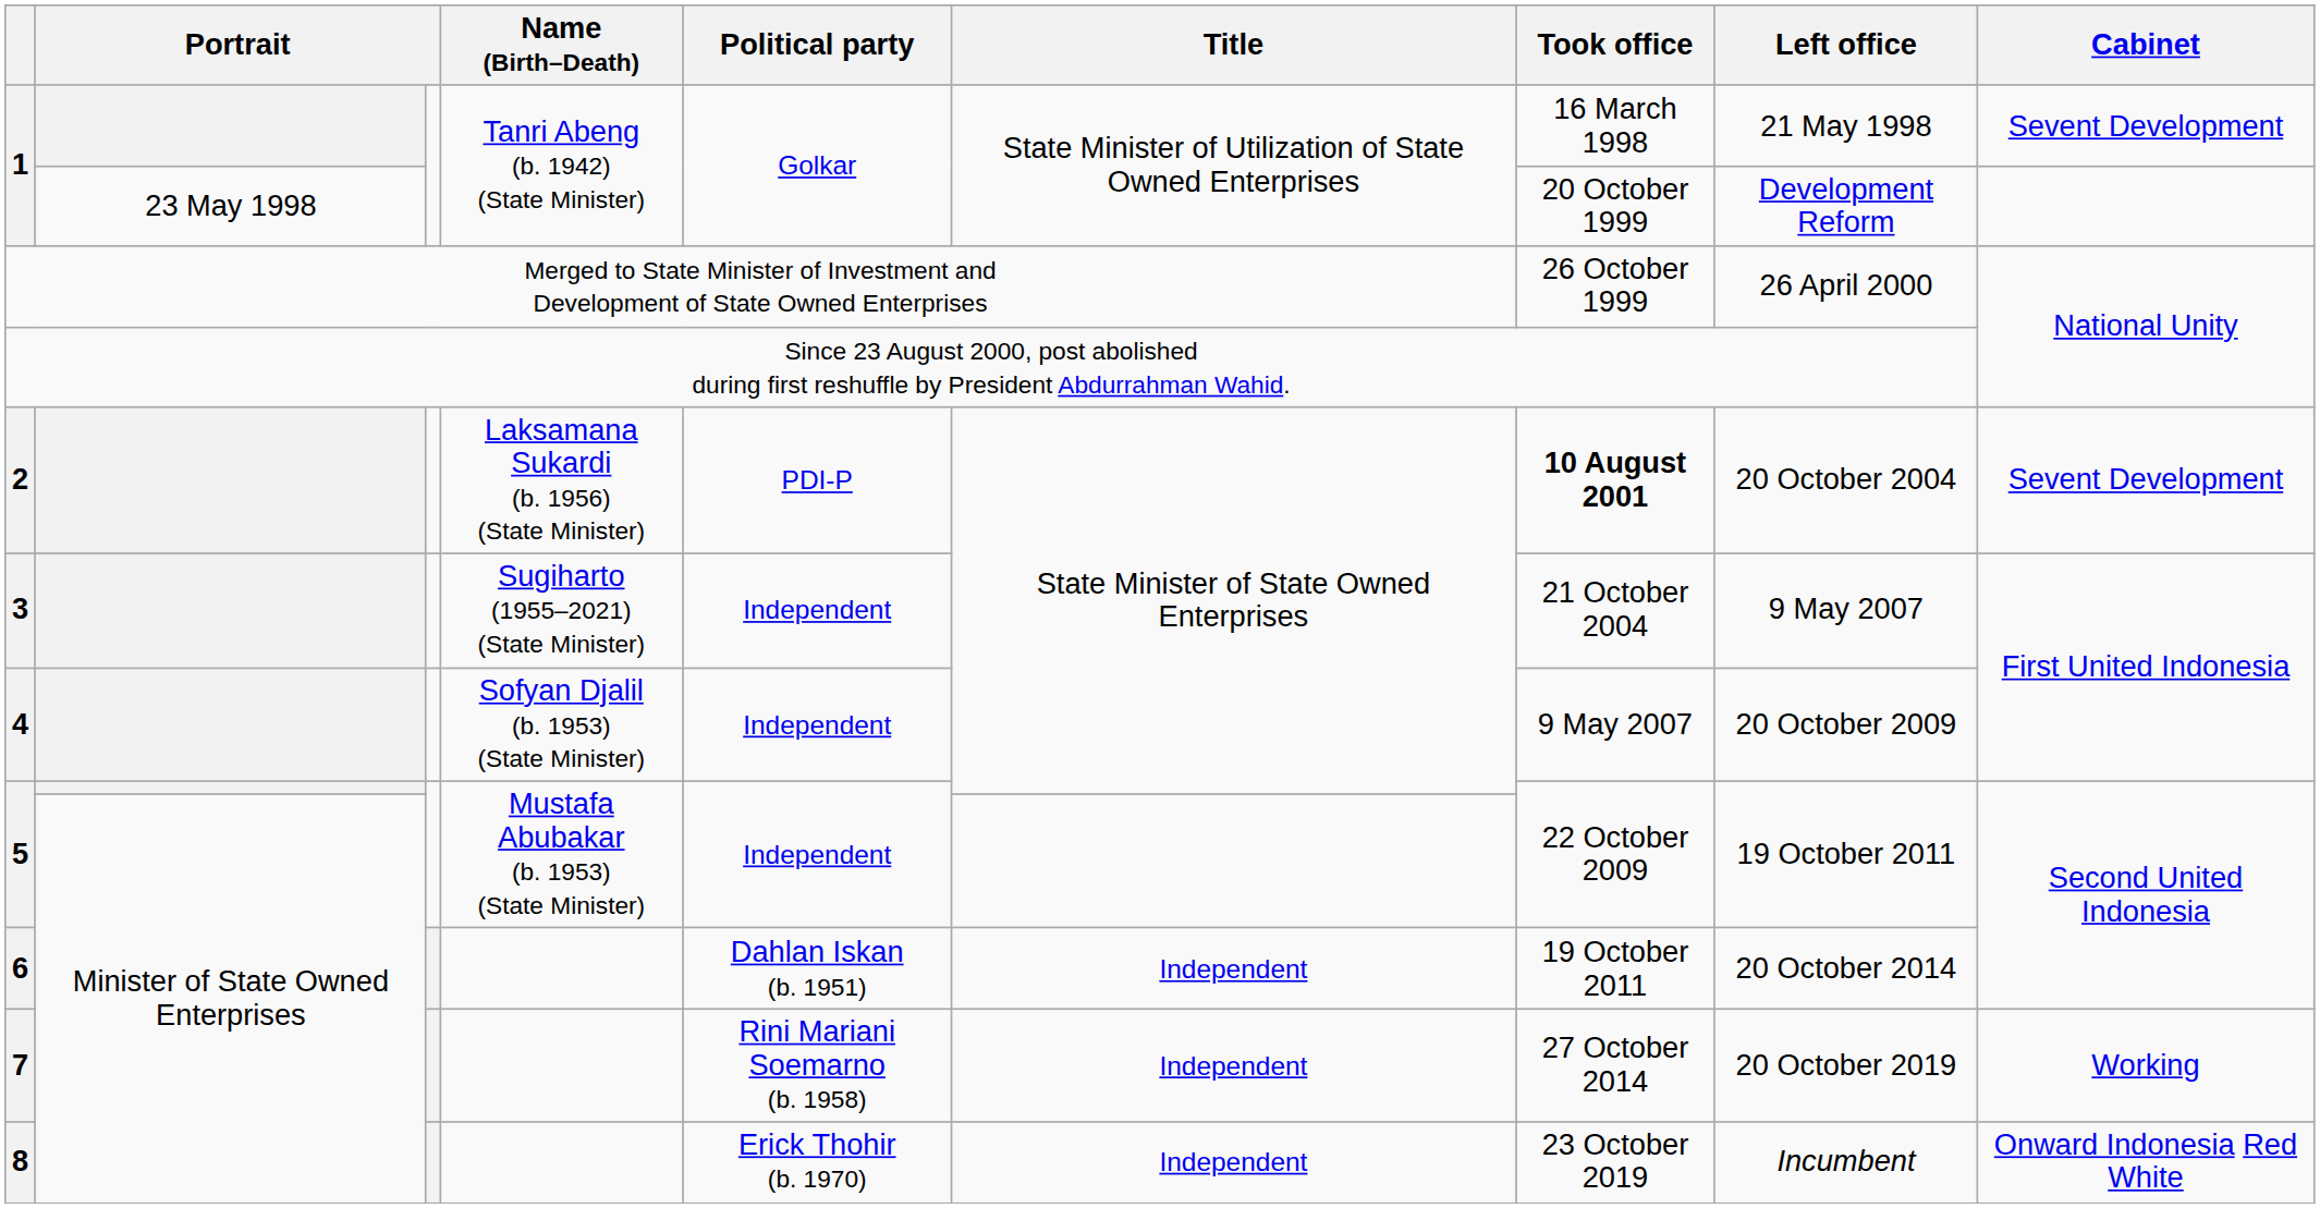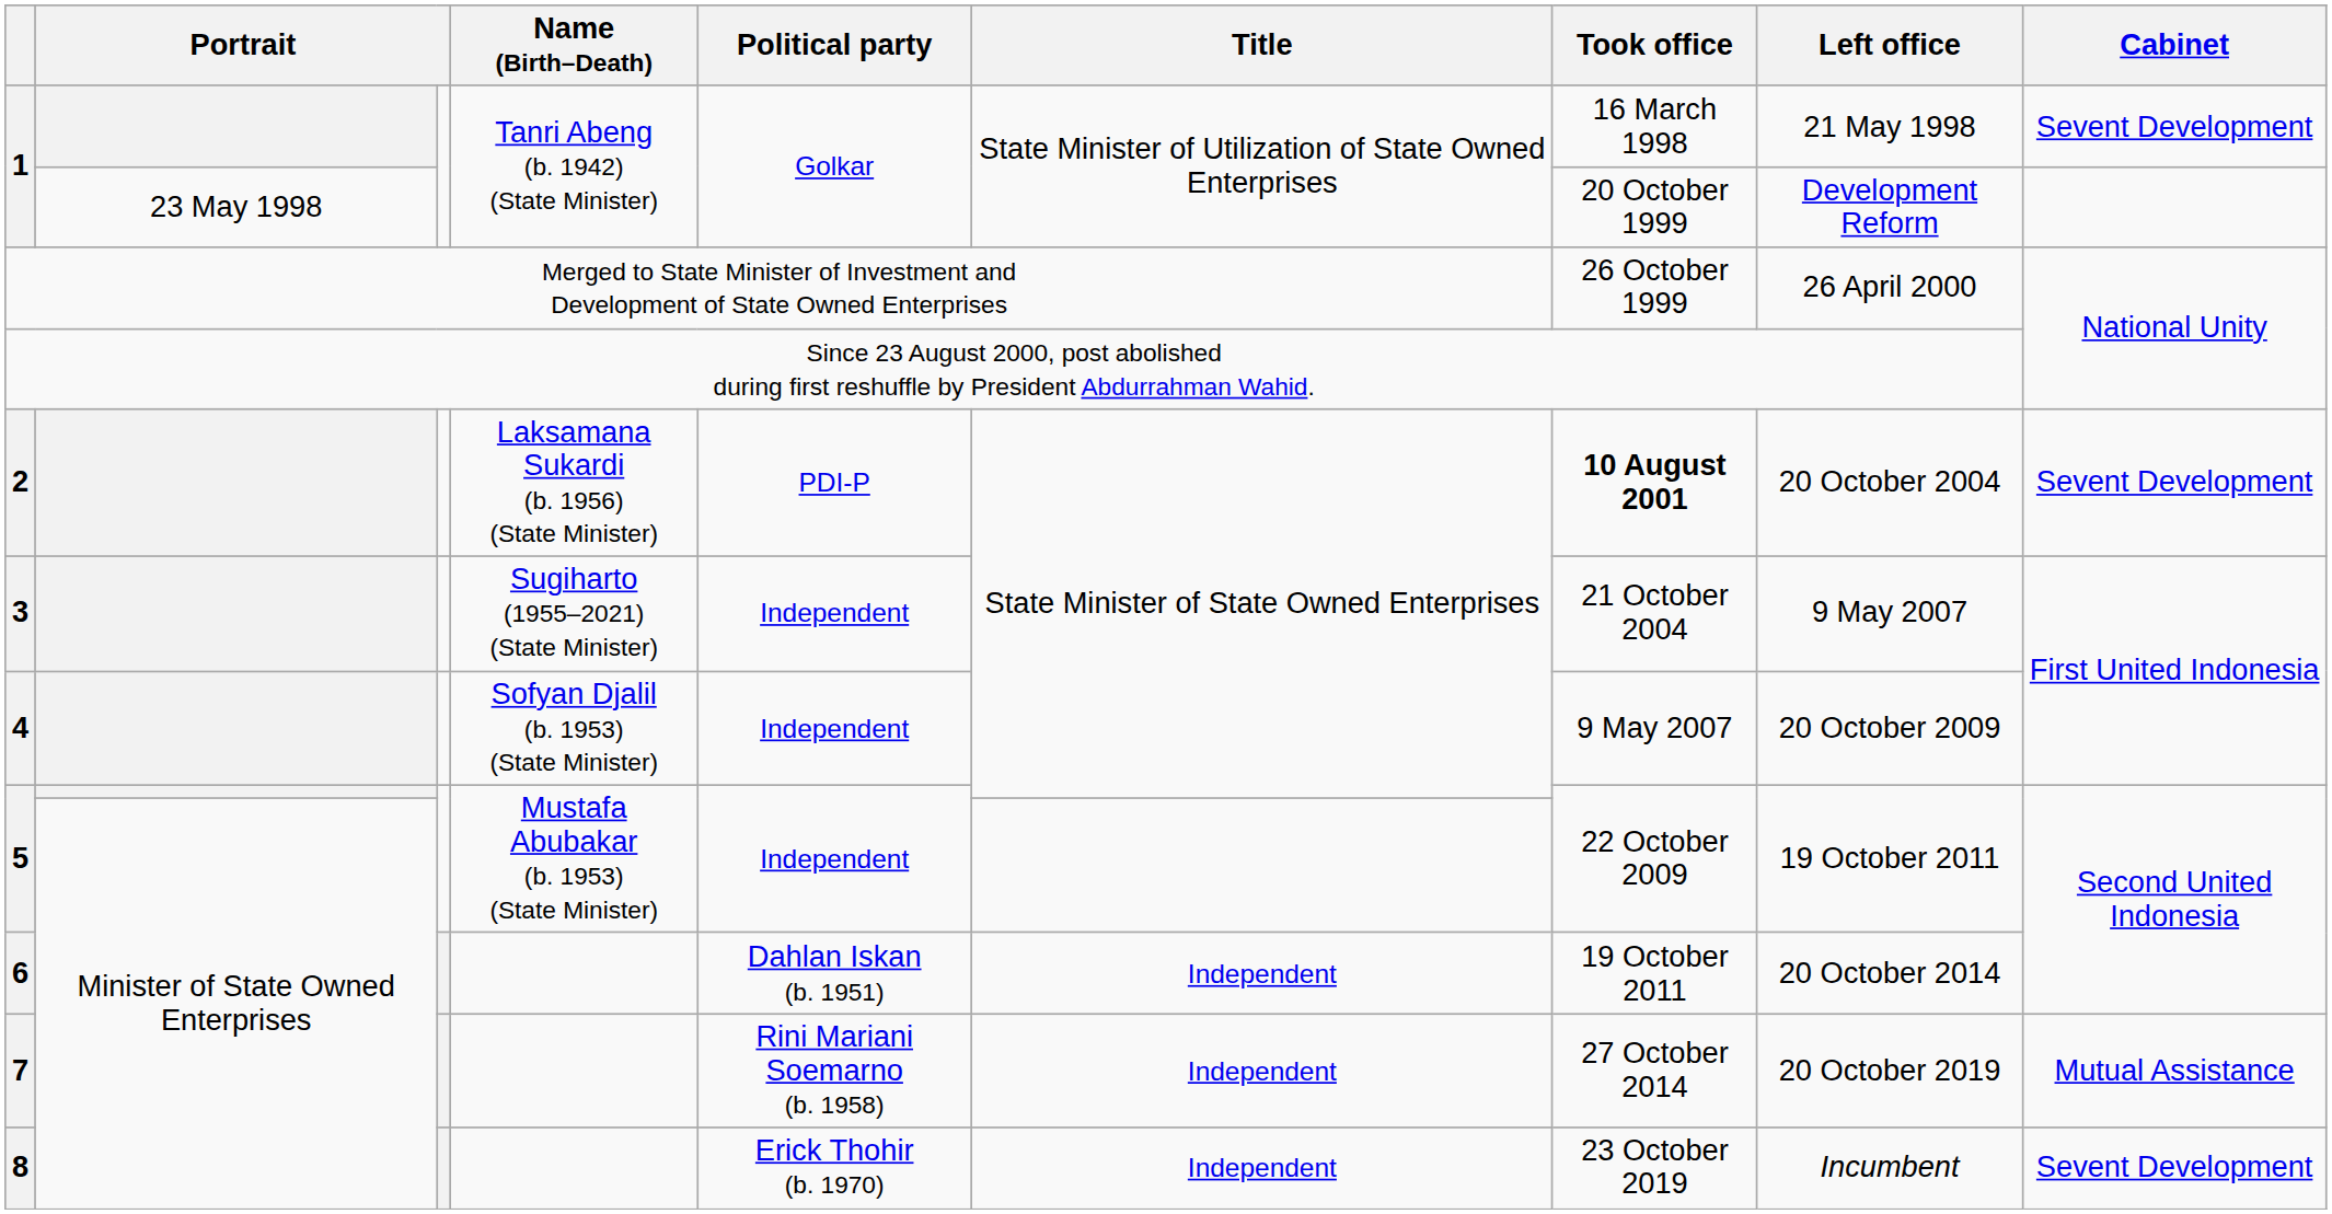7 | Cabinet: Working -> Mutual Assistance
8 | Cabinet: Onward Indonesia Red White -> Sevent Development
